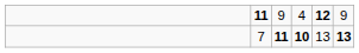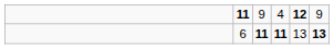row 2 | column 2: 7 -> 6
row 2 | column 4: 10 -> 11
